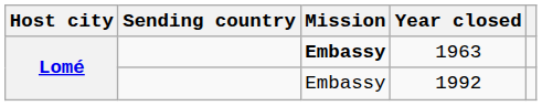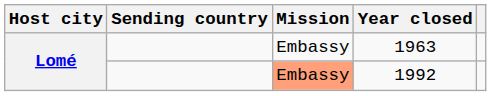1963 | Mission: bold -> normal
1992 | Mission: no background -> lightsalmon background
